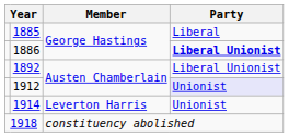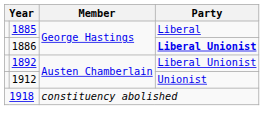1912 | Party: lavender background -> no background
- row: 1914 | Leverton Harris | Unionist
